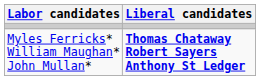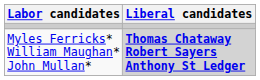Myles Ferricks* William Maughan* John Mullan* | Liberal candidates: no background -> lightgrey background
